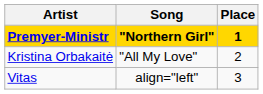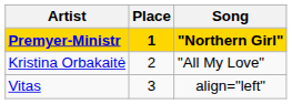columns swapped: Song <-> Place
